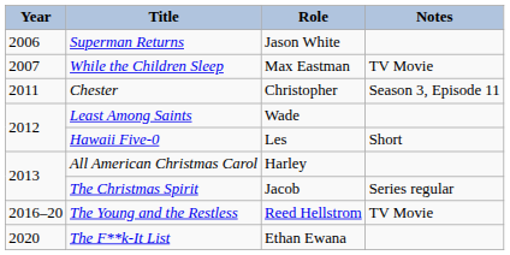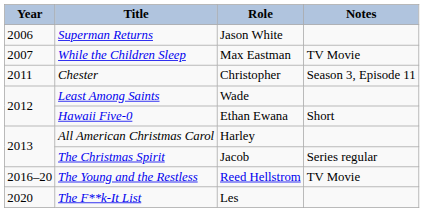Hawaii Five-0 | Role: Les -> Ethan Ewana
The F**k-It List | Role: Ethan Ewana -> Les
